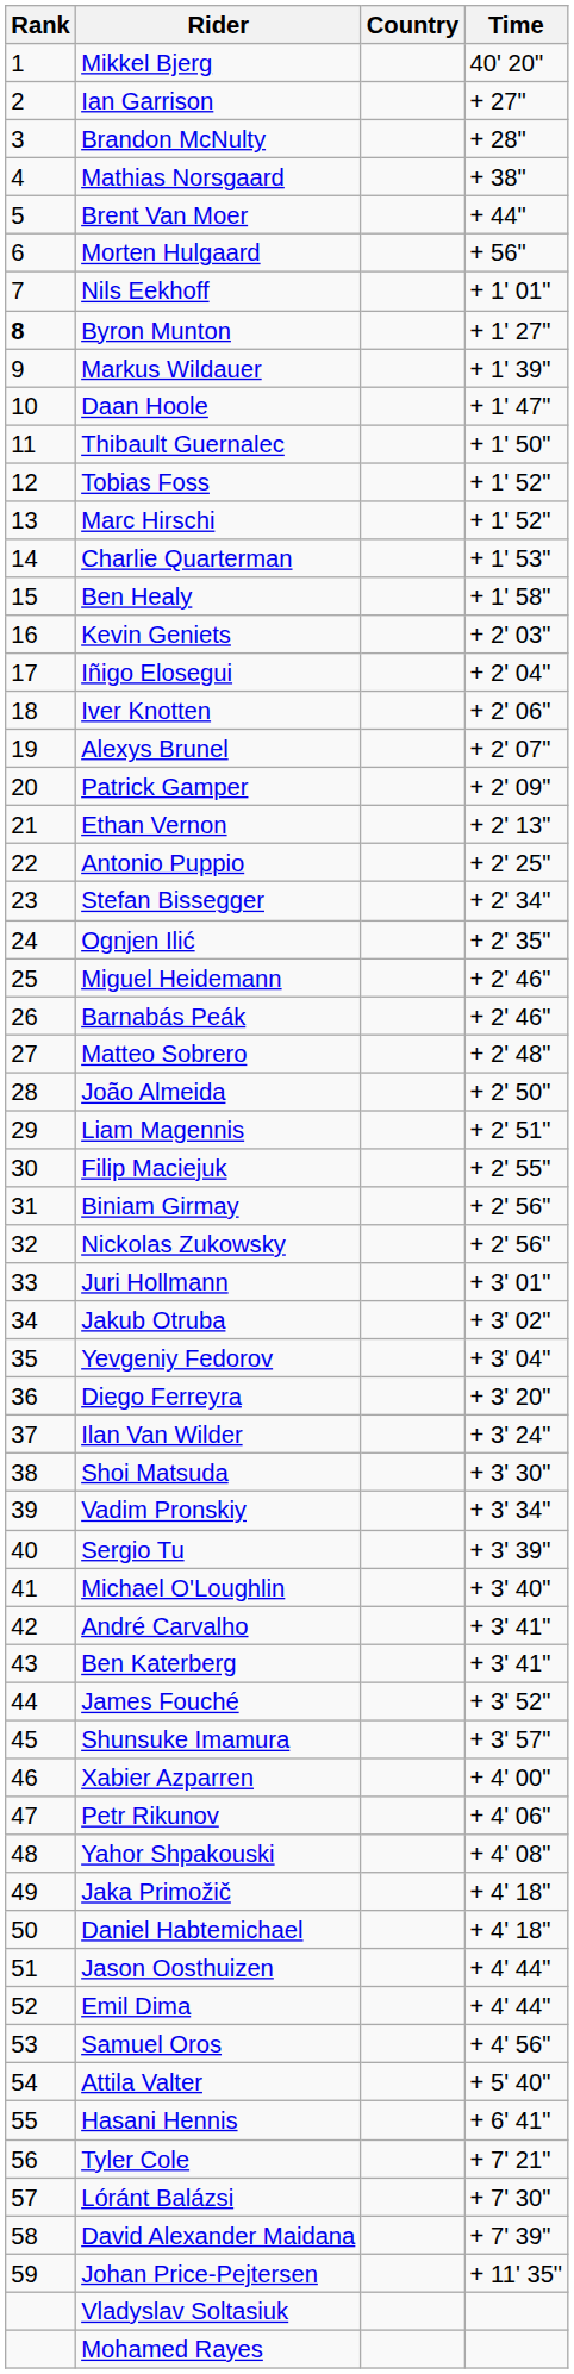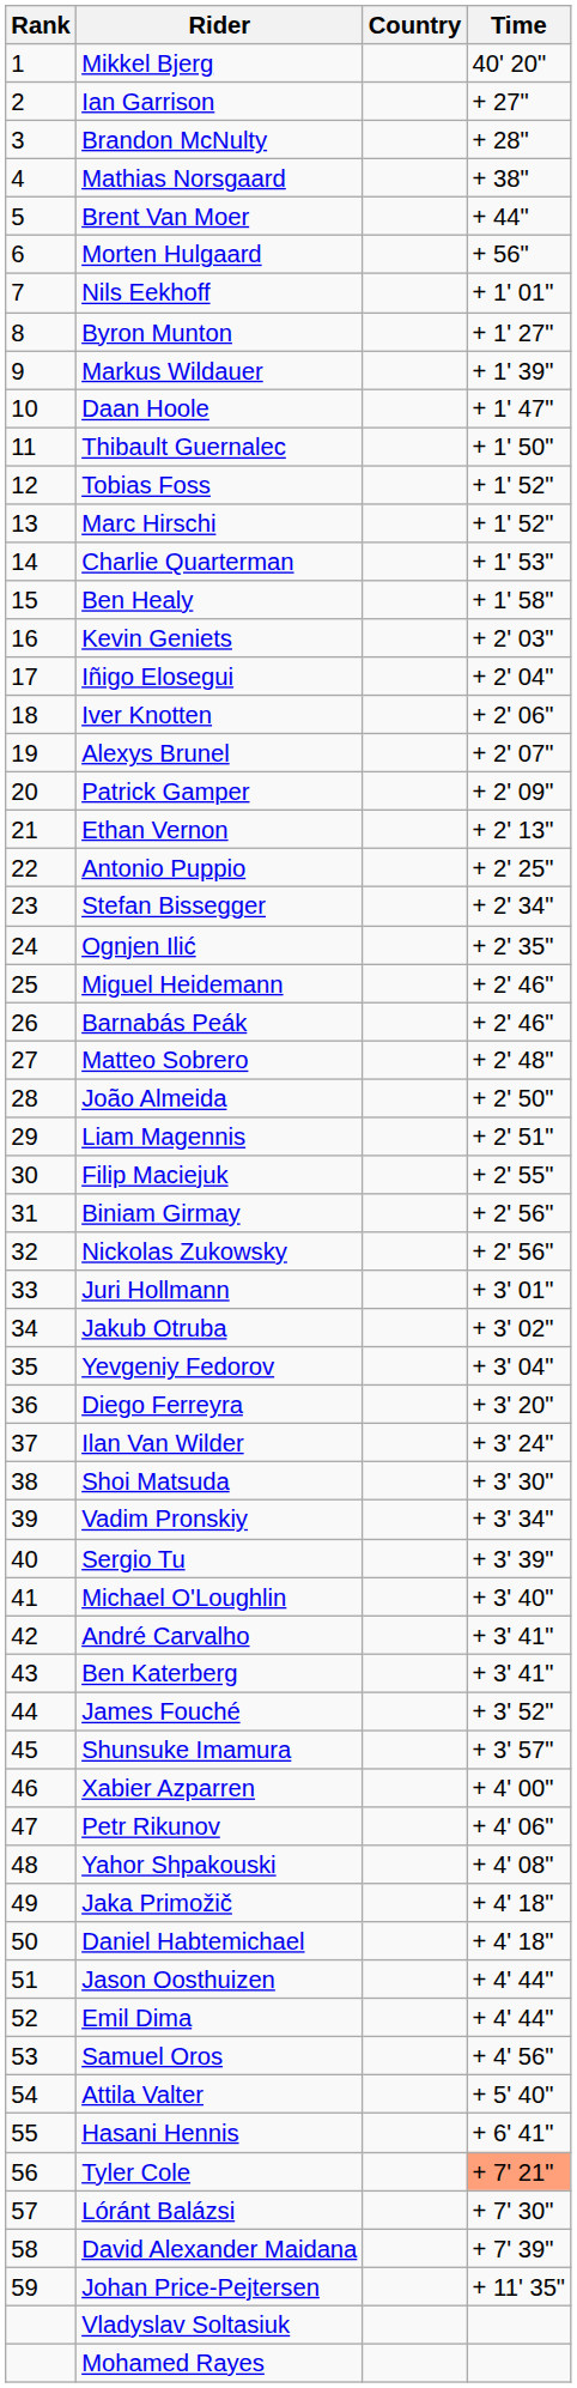Byron Munton | Rank: bold -> normal
Tyler Cole | Time: no background -> lightsalmon background
